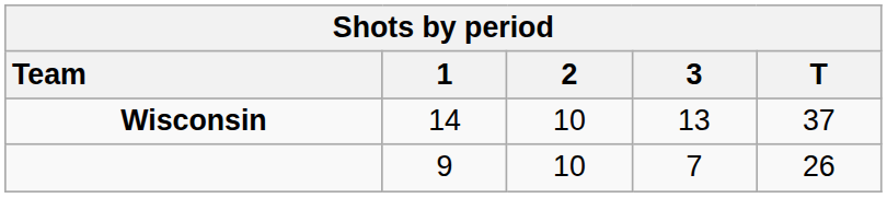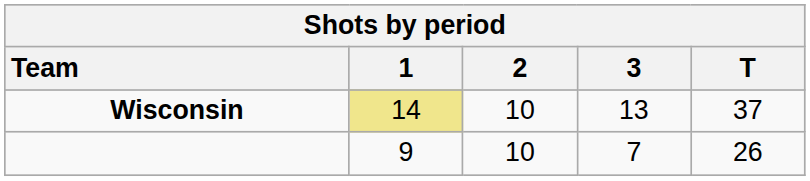Wisconsin | 1: no background -> khaki background
